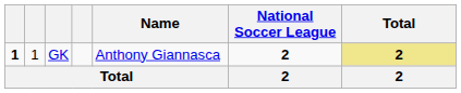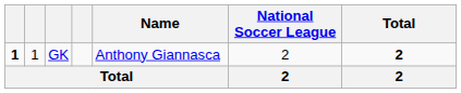GK | National Soccer League: bold -> normal
GK | Total: khaki background -> no background
